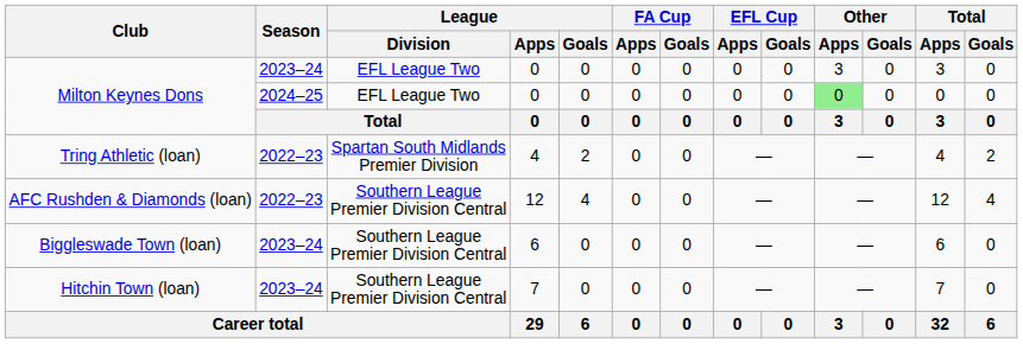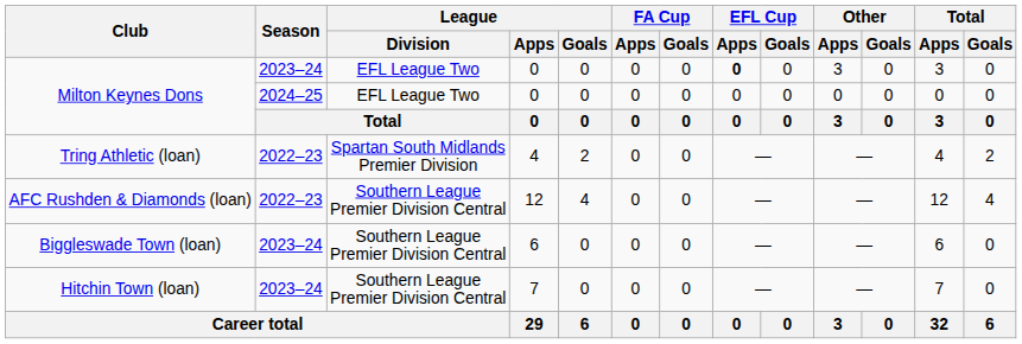Milton Keynes Dons / 2023–24 | EFL Cup / Apps: normal -> bold
Milton Keynes Dons / 2024–25 | Other / Apps: lightgreen background -> no background
